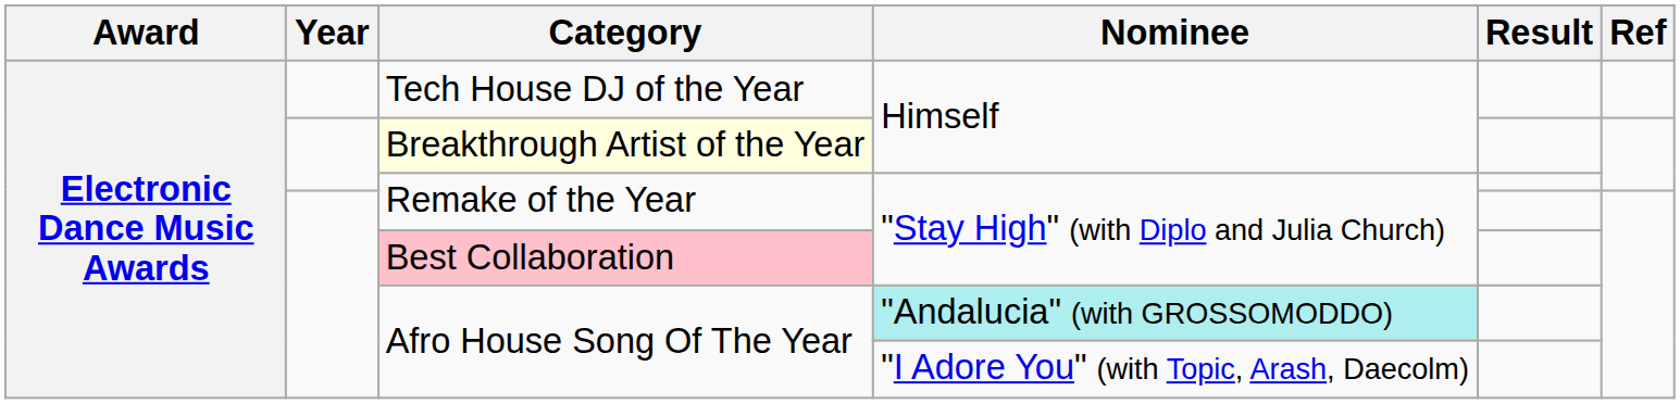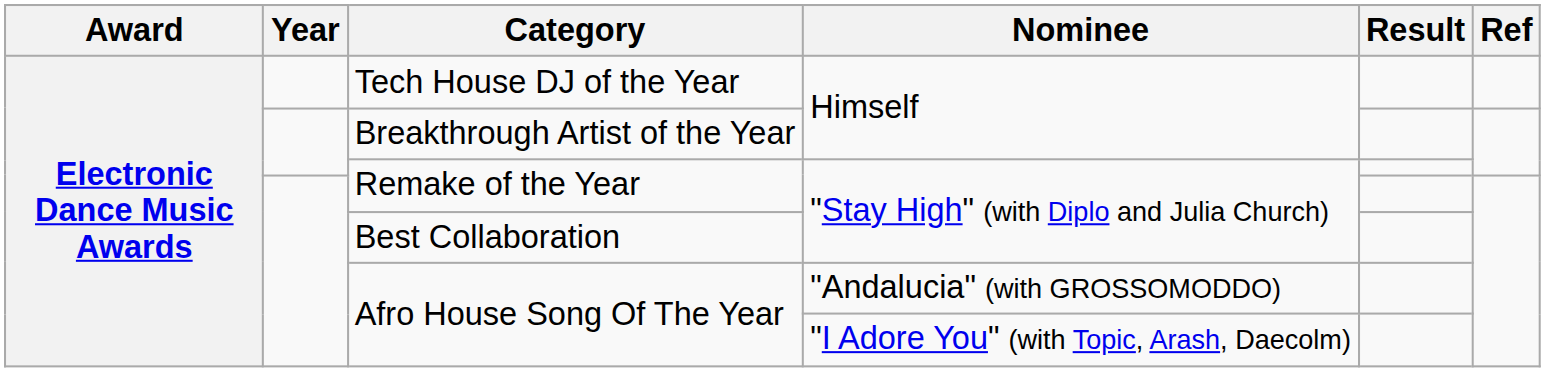Breakthrough Artist of the Year | Category: lightyellow background -> no background
Best Collaboration | Category: pink background -> no background
Afro House Song Of The Year / "Andalucia" (with GROSSOMODDO) | Nominee: paleturquoise background -> no background
